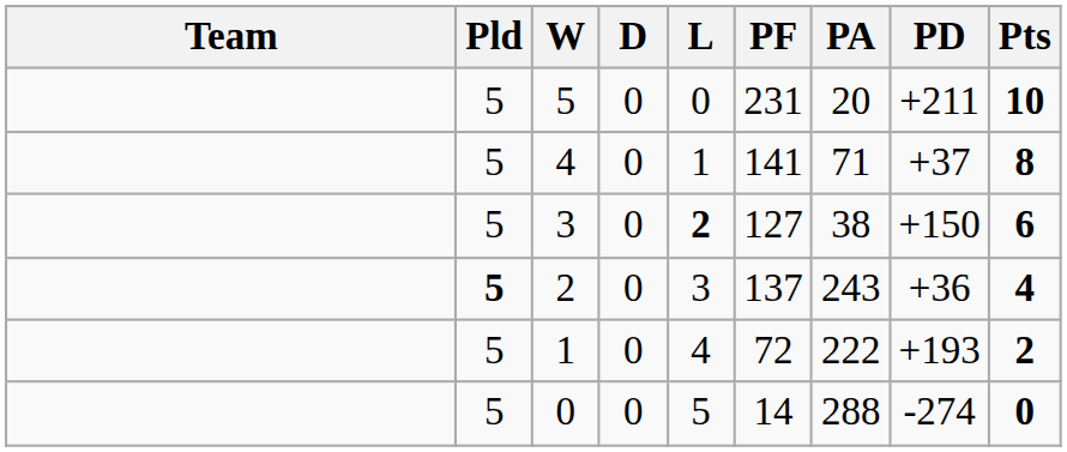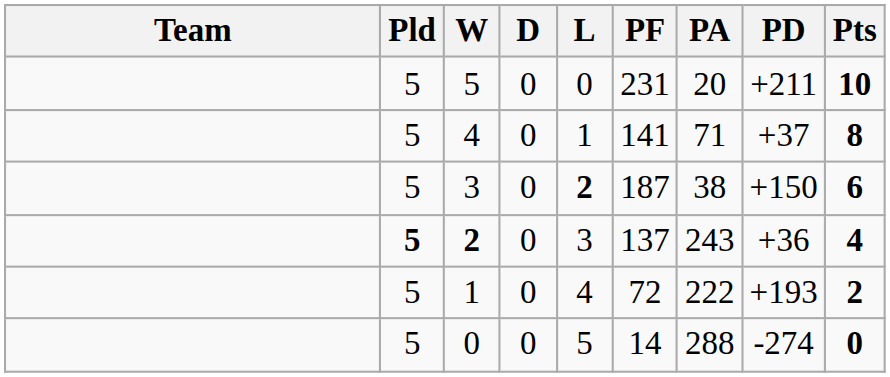row 4 | PF: 127 -> 187
row 5 | W: normal -> bold
